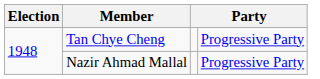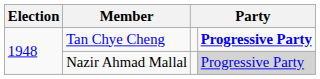Tan Chye Cheng | column 4: normal -> bold
Nazir Ahmad Mallal | column 4: no background -> lightgrey background
